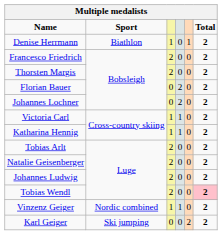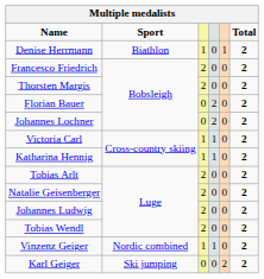Tobias Wendl | Total: pink background -> no background
